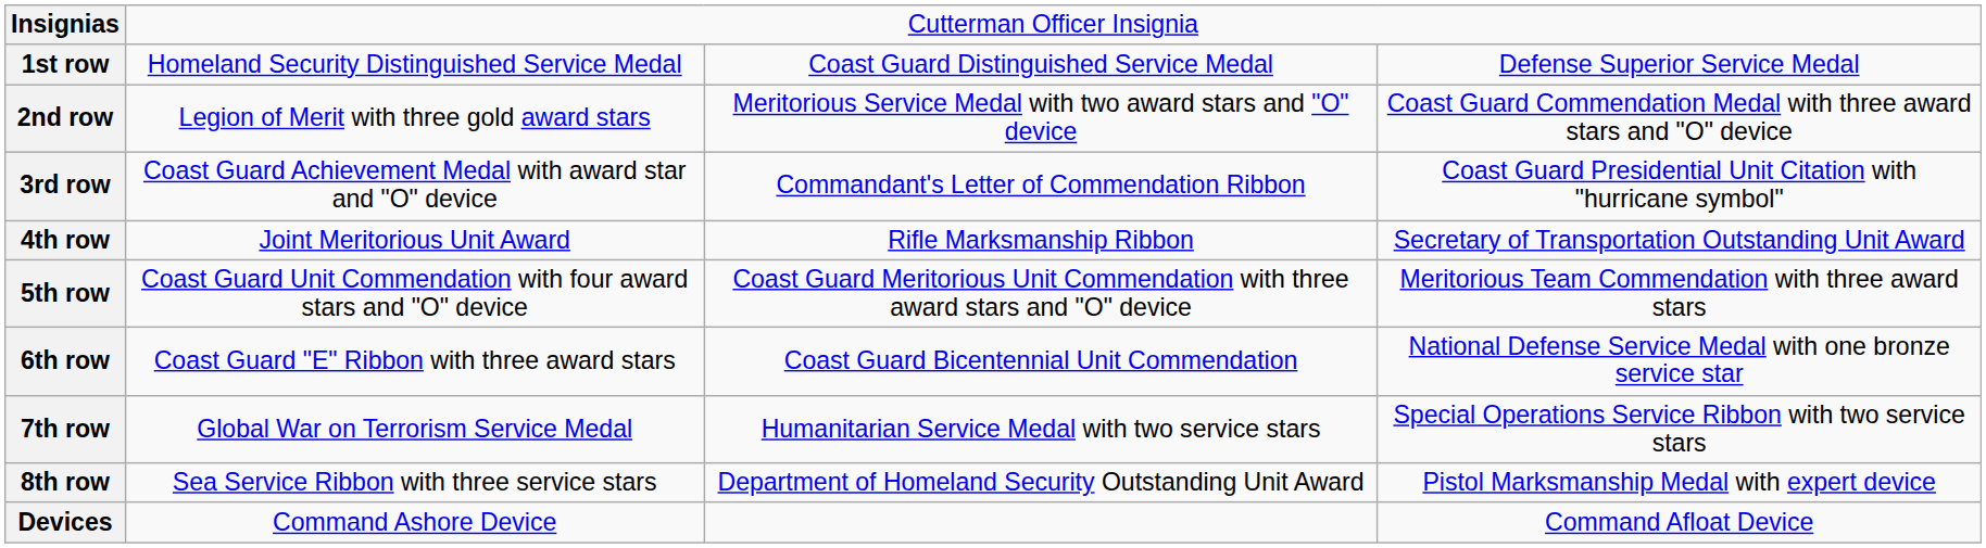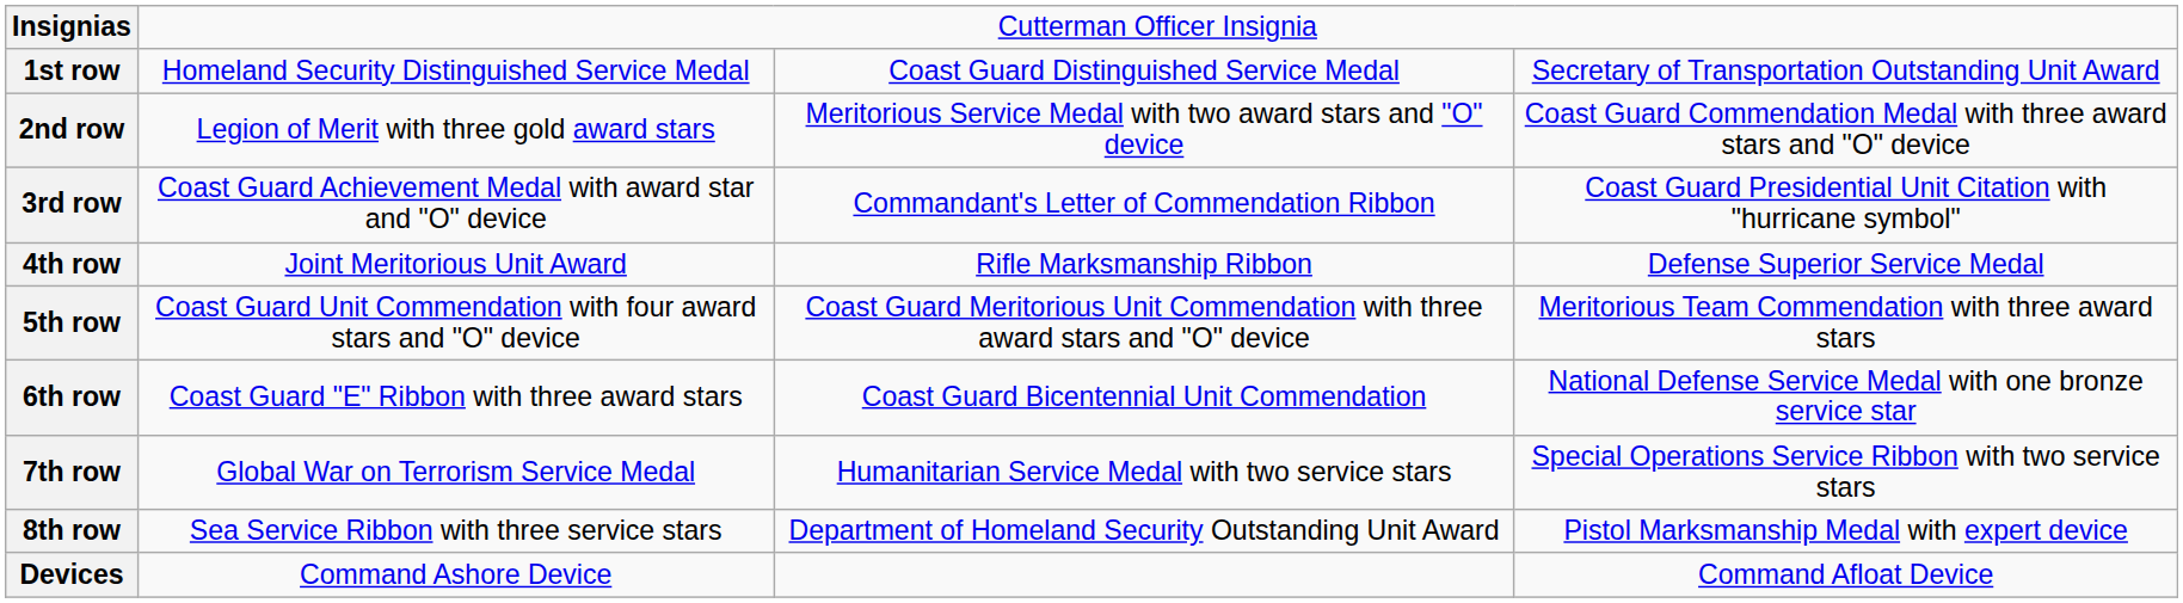1st row | column 4: Defense Superior Service Medal -> Secretary of Transportation Outstanding Unit Award
4th row | column 4: Secretary of Transportation Outstanding Unit Award -> Defense Superior Service Medal
